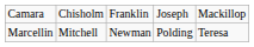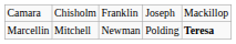Marcellin | column 5: normal -> bold
